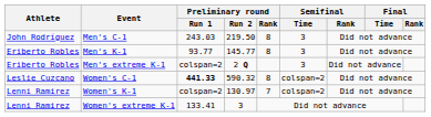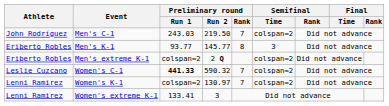Men's C-1 | Preliminary round / Rank: 8 -> 7
Men's C-1 | Semifinal / Time: 3 -> colspan=2
Men's extreme K-1 | Semifinal / Time: 3 -> colspan=2
Women's C-1 | Preliminary round / Rank: 8 -> 7
